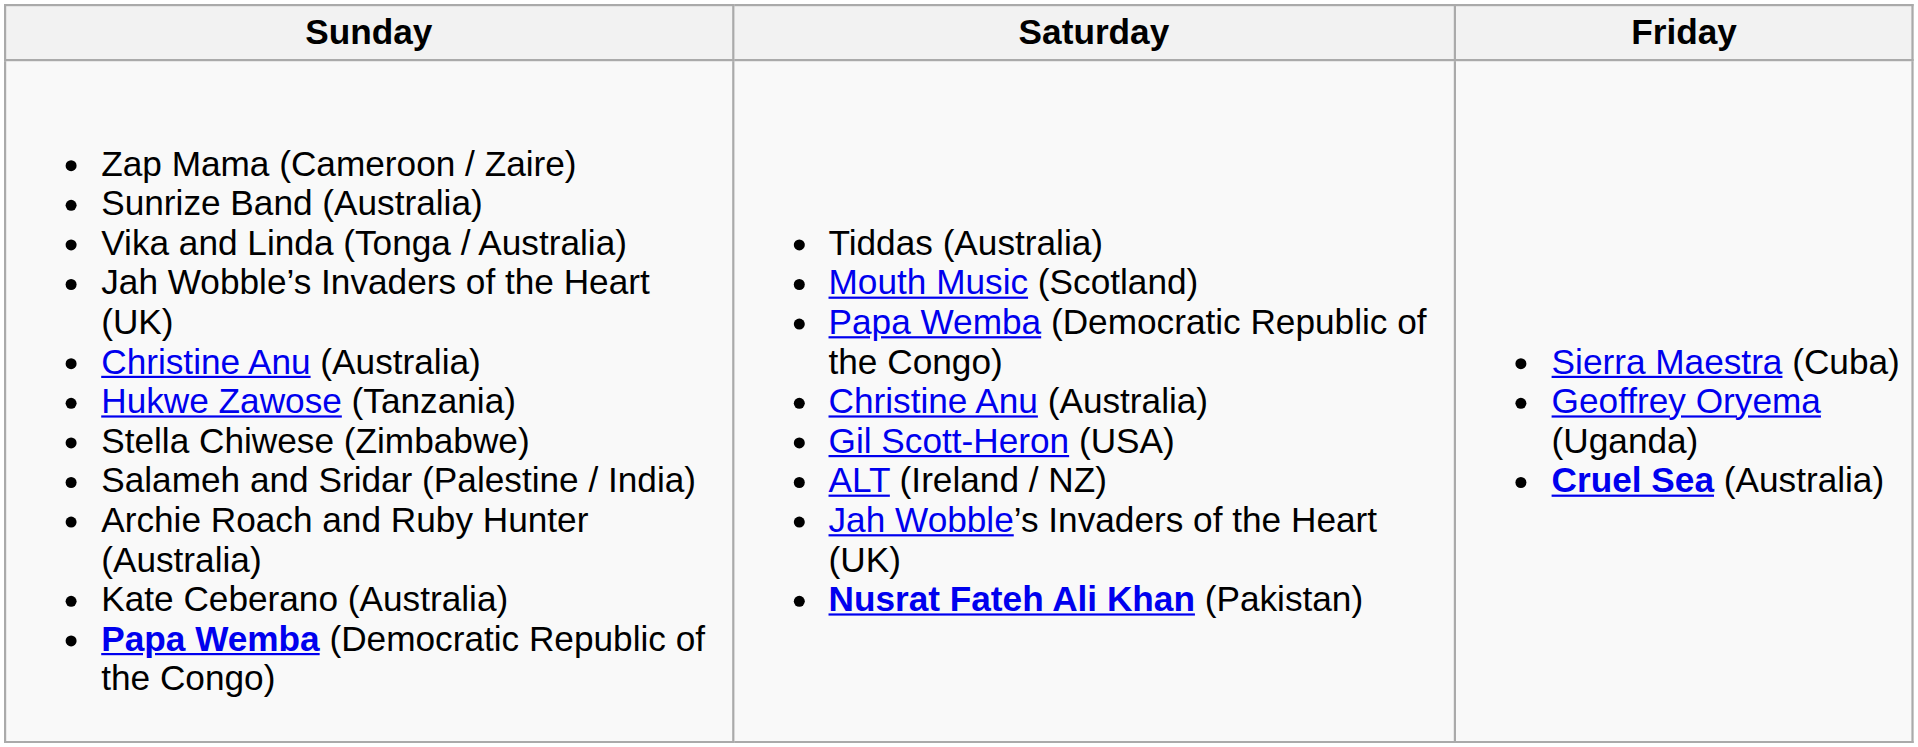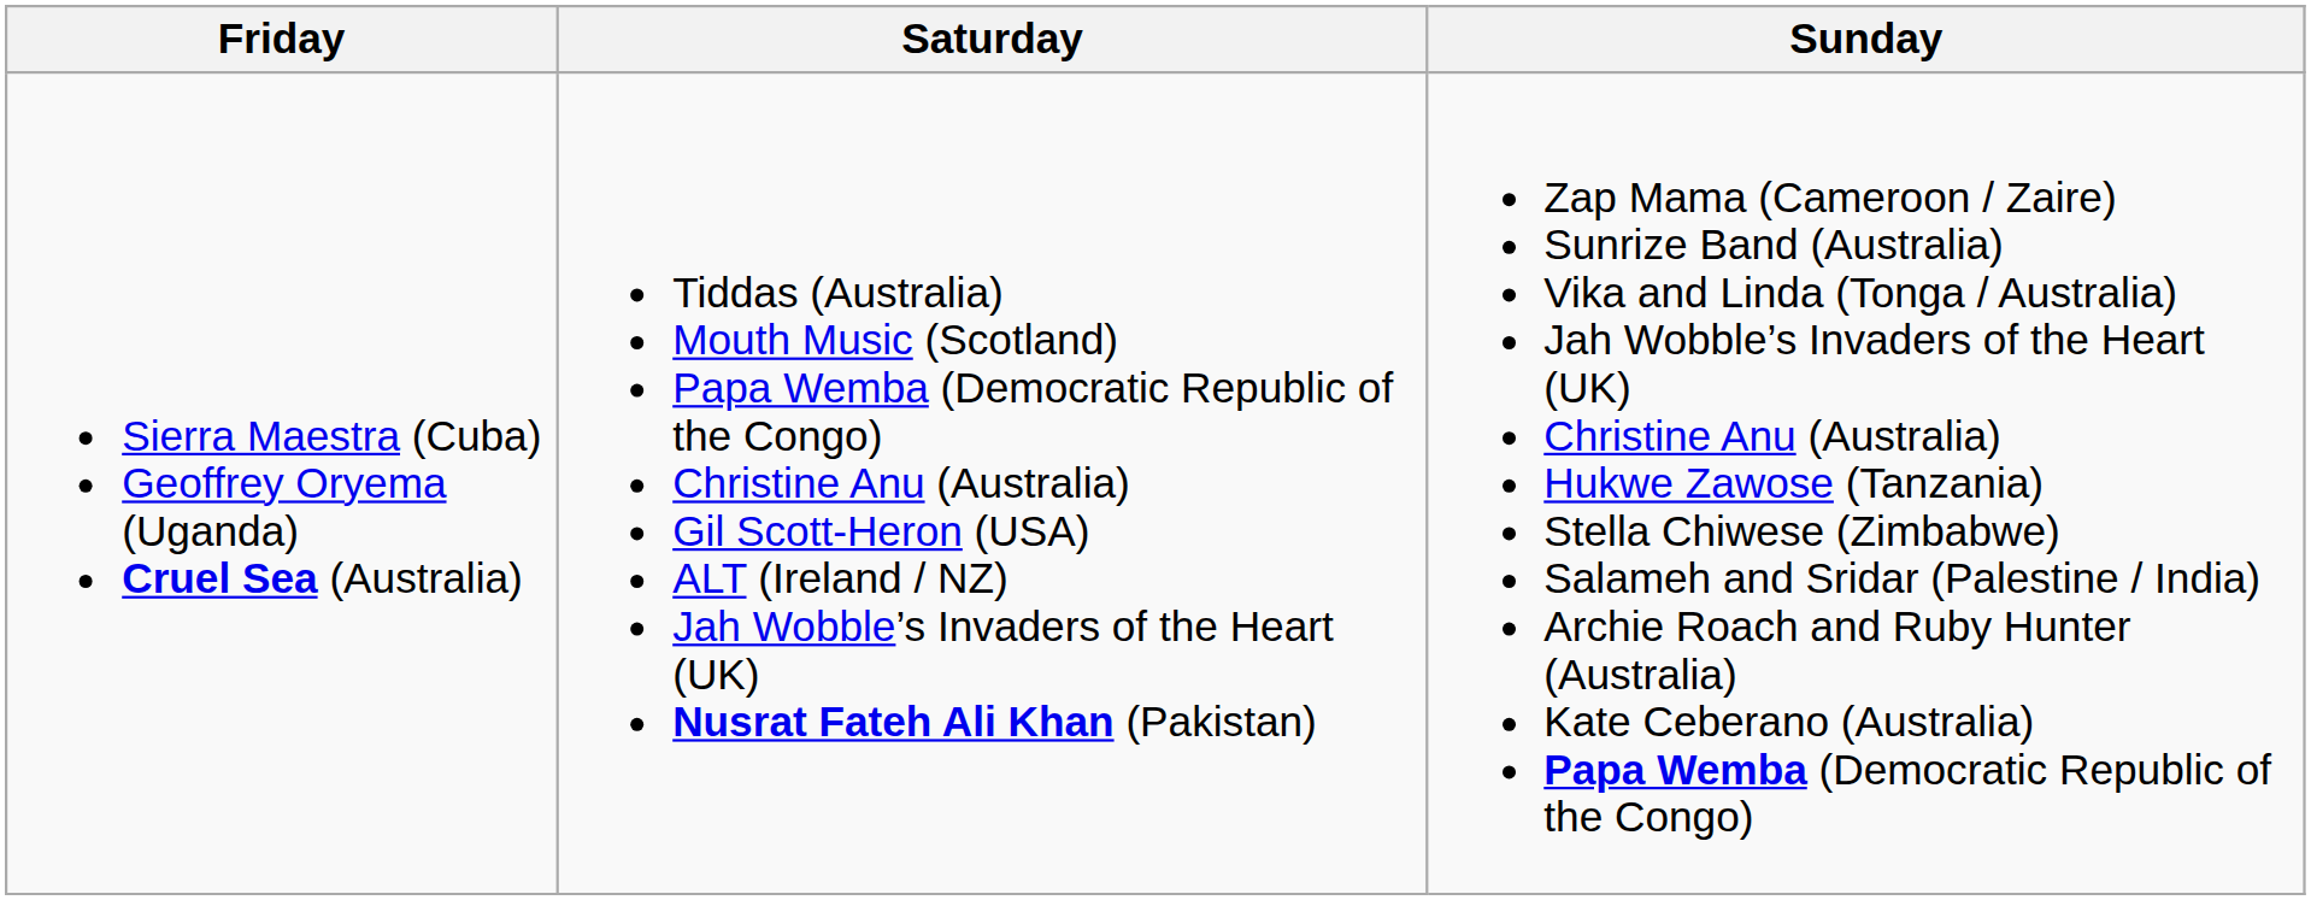columns swapped: Friday <-> Sunday
